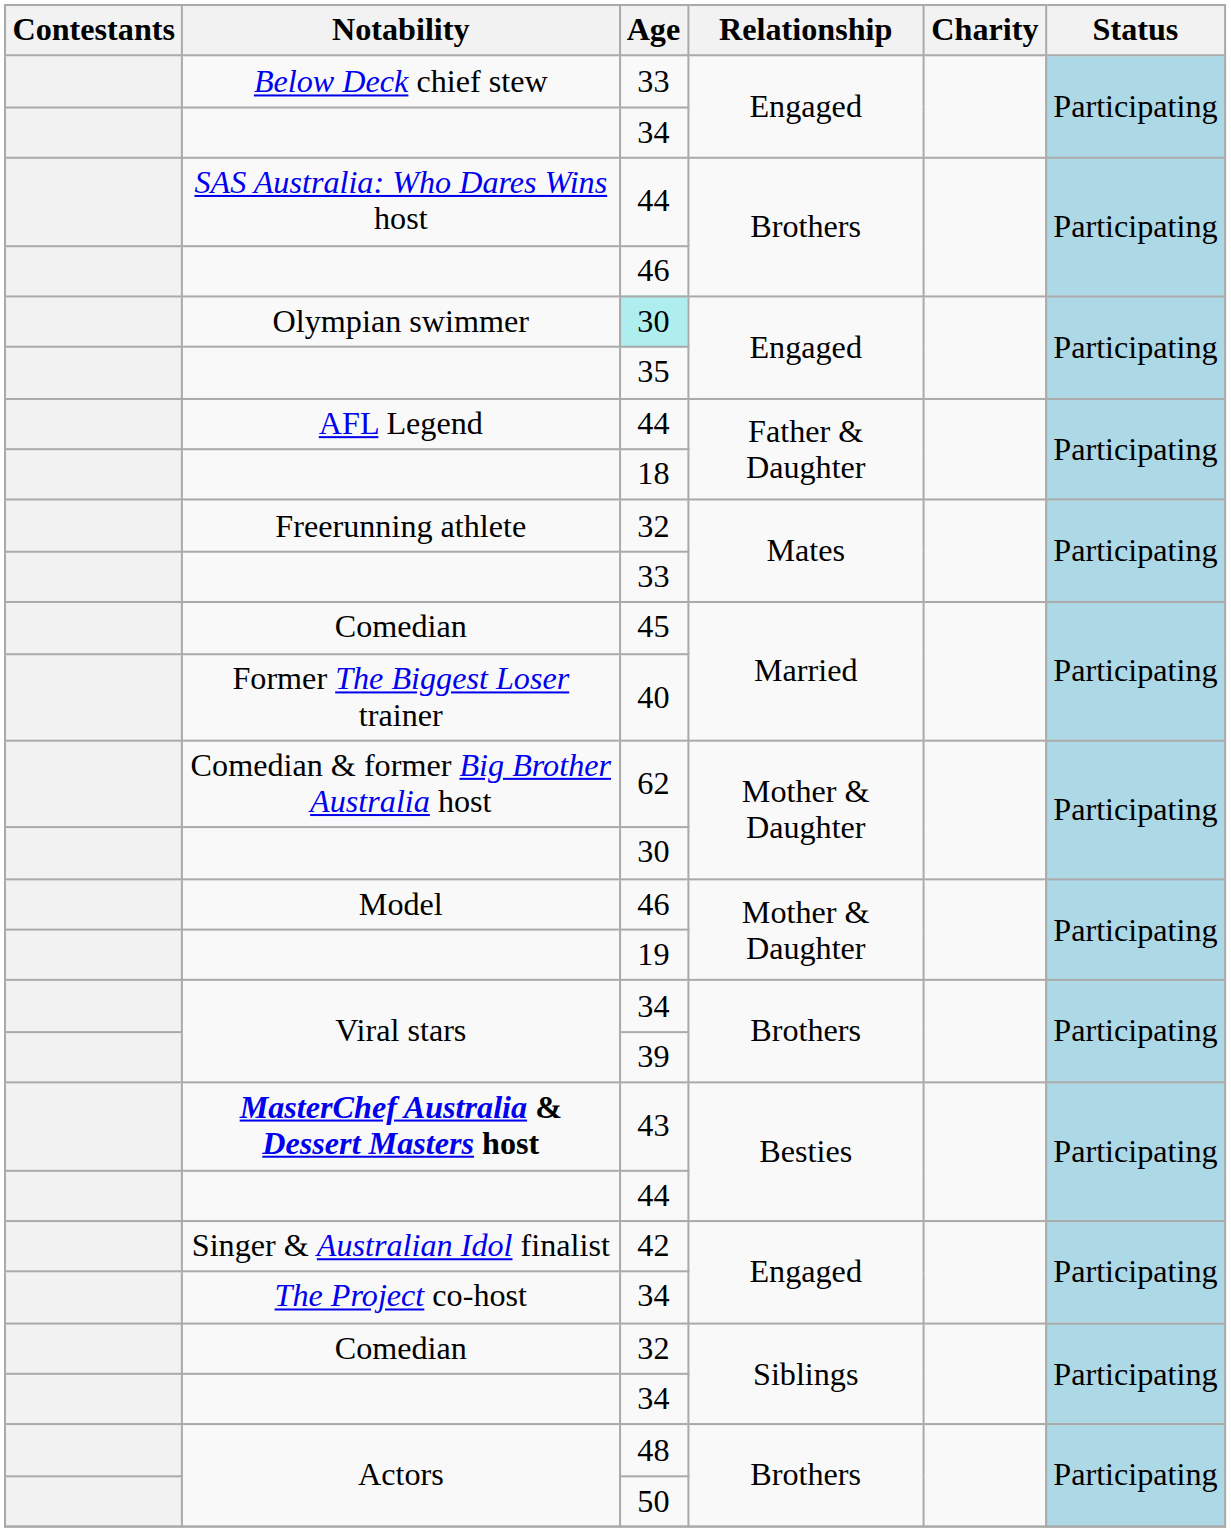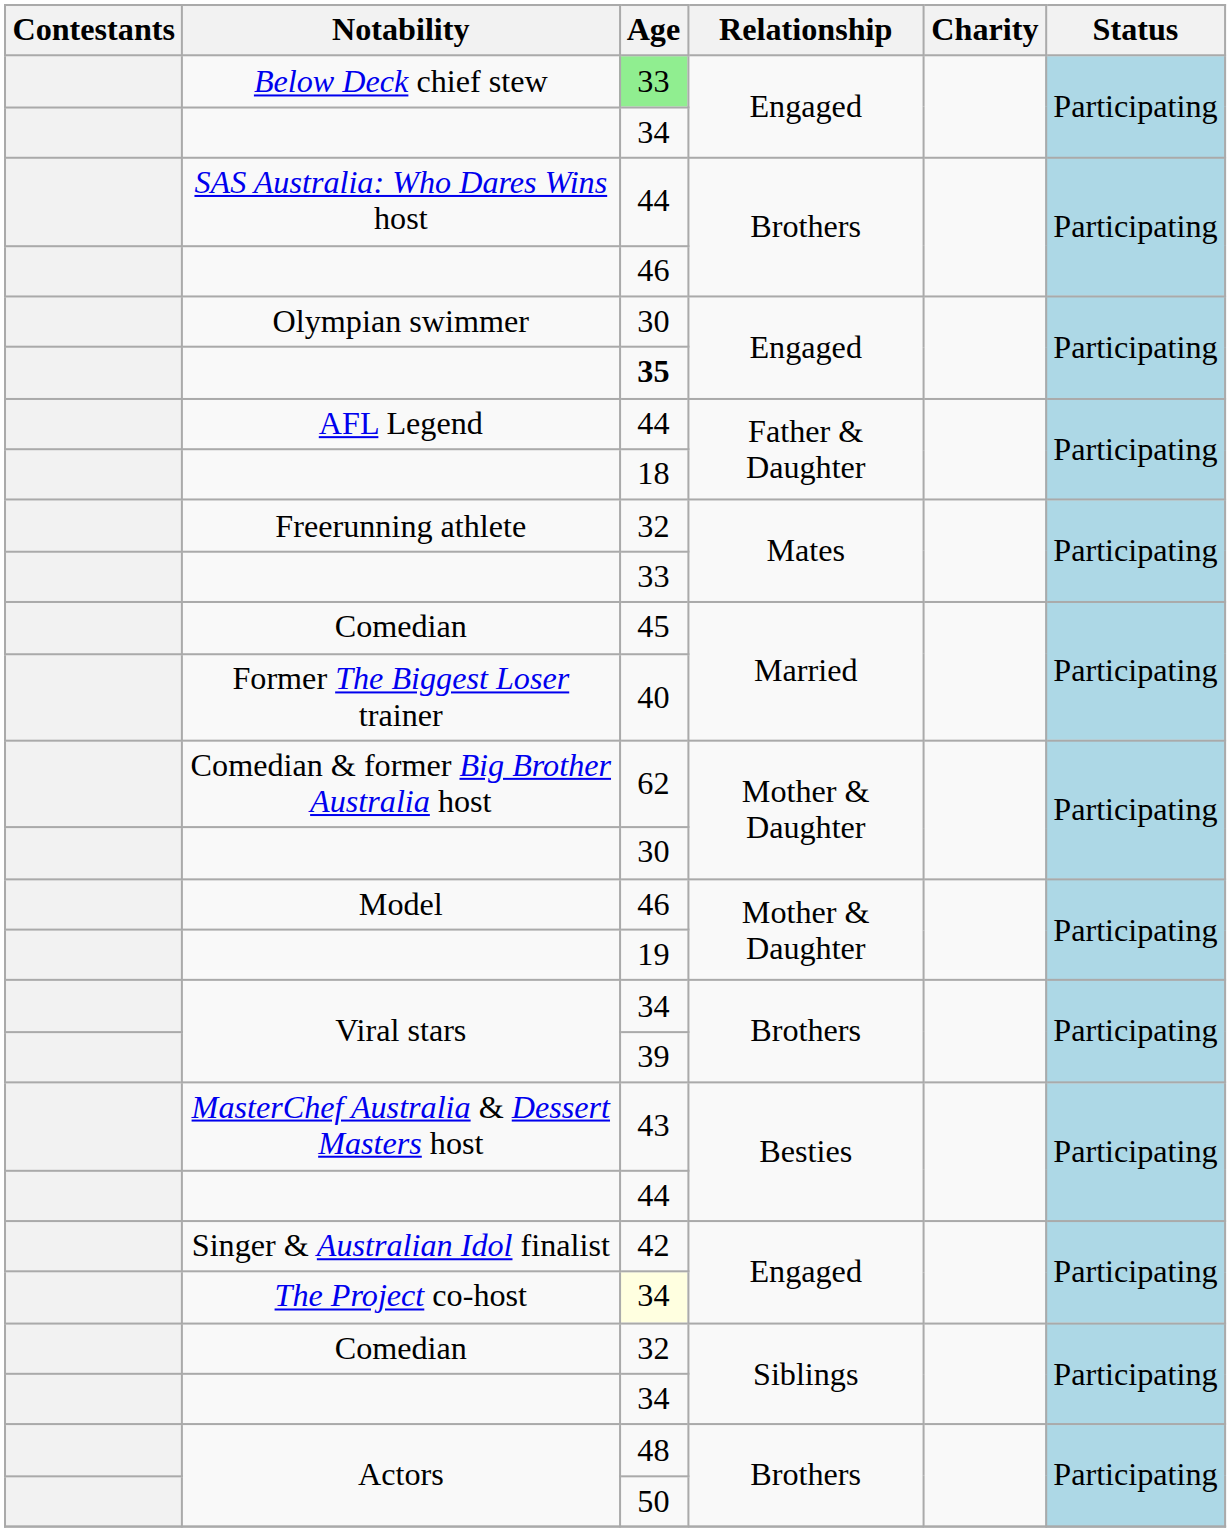Below Deck chief stew / 33 | Age: no background -> lightgreen background
Olympian swimmer / 30 | Age: paleturquoise background -> no background
35 | Age: normal -> bold
43 | Notability: bold -> normal
The Project co-host / 34 | Age: no background -> lightyellow background
